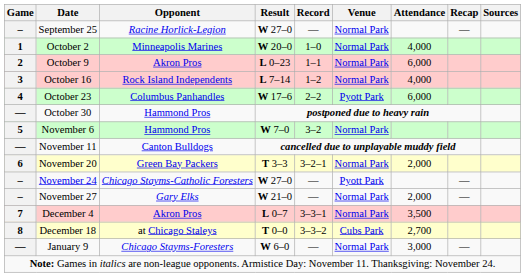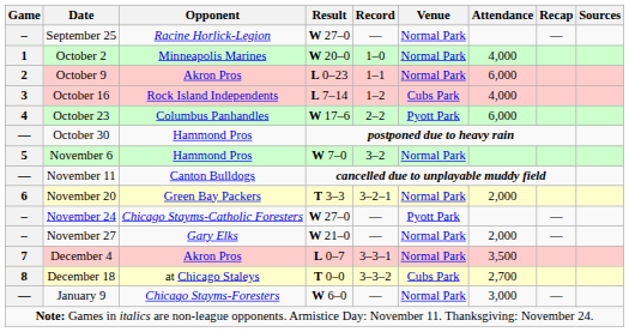October 16 | Venue: Normal Park -> Cubs Park
